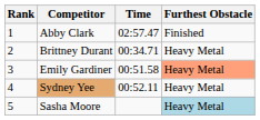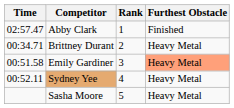columns swapped: Rank <-> Time
Sasha Moore | Furthest Obstacle: lightblue background -> no background
